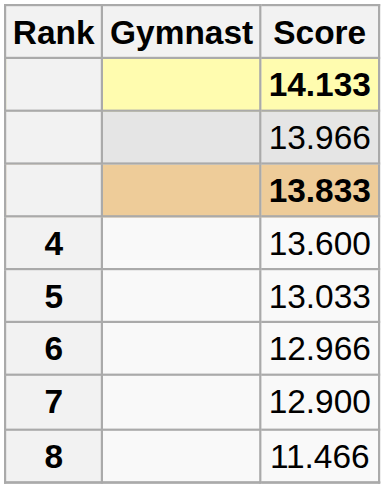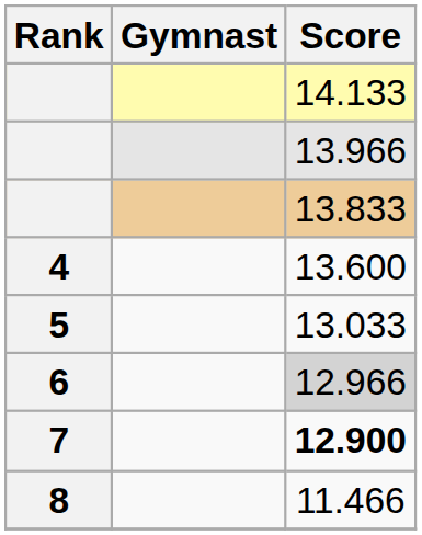14.133 | Score: bold -> normal
13.833 | Score: bold -> normal
12.966 | Score: no background -> lightgrey background
12.900 | Score: normal -> bold
